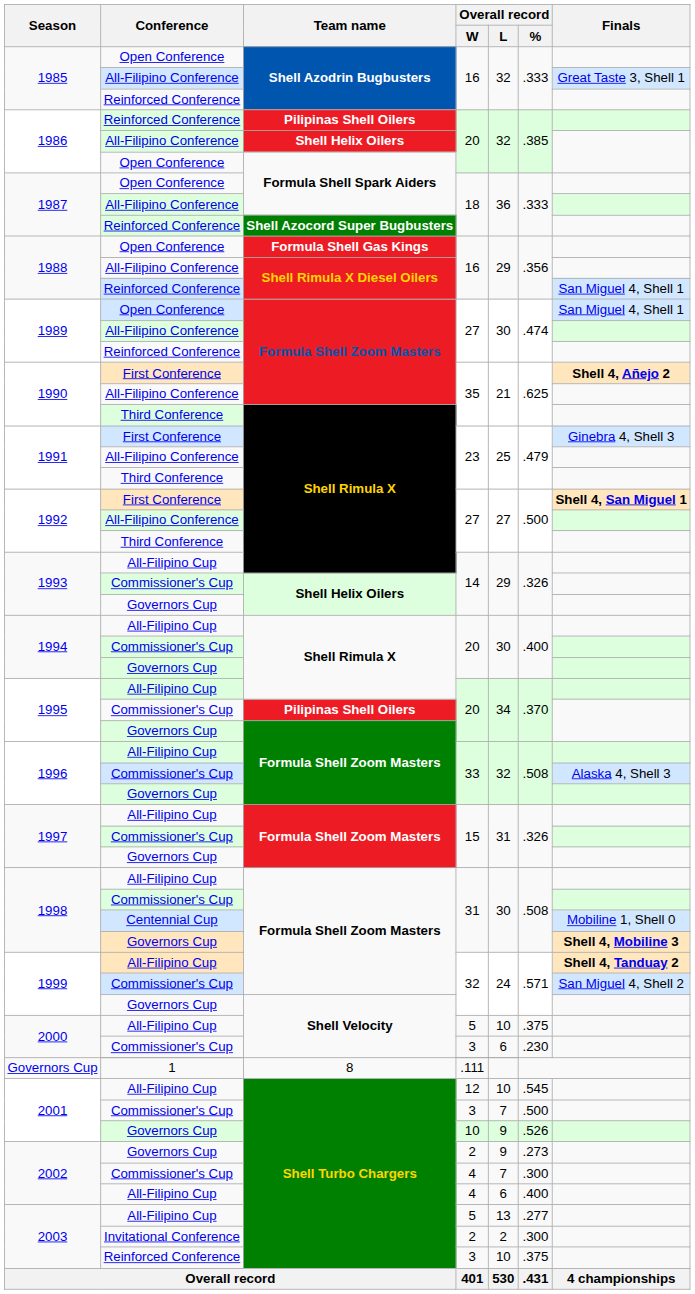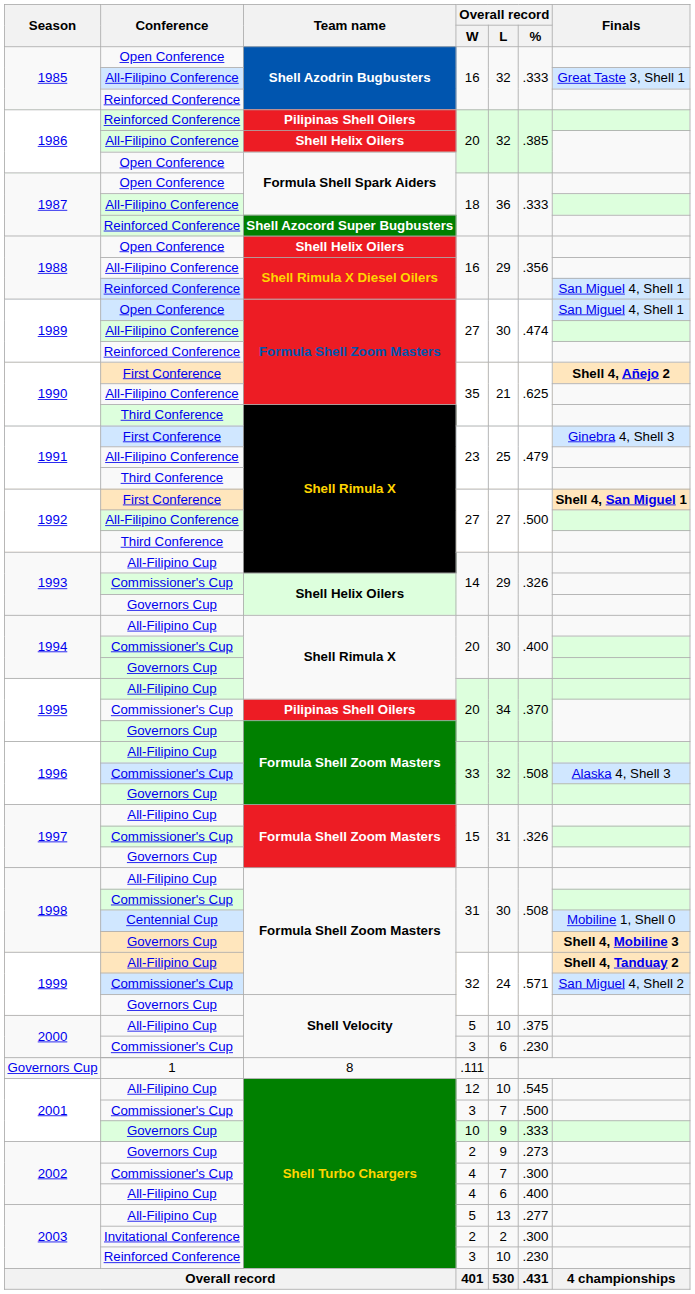1988 / Open Conference | Team name: Formula Shell Gas Kings -> Shell Helix Oilers
2001 / Governors Cup | Overall record / %: .526 -> .333
2003 / Reinforced Conference | Overall record / %: .375 -> .230
